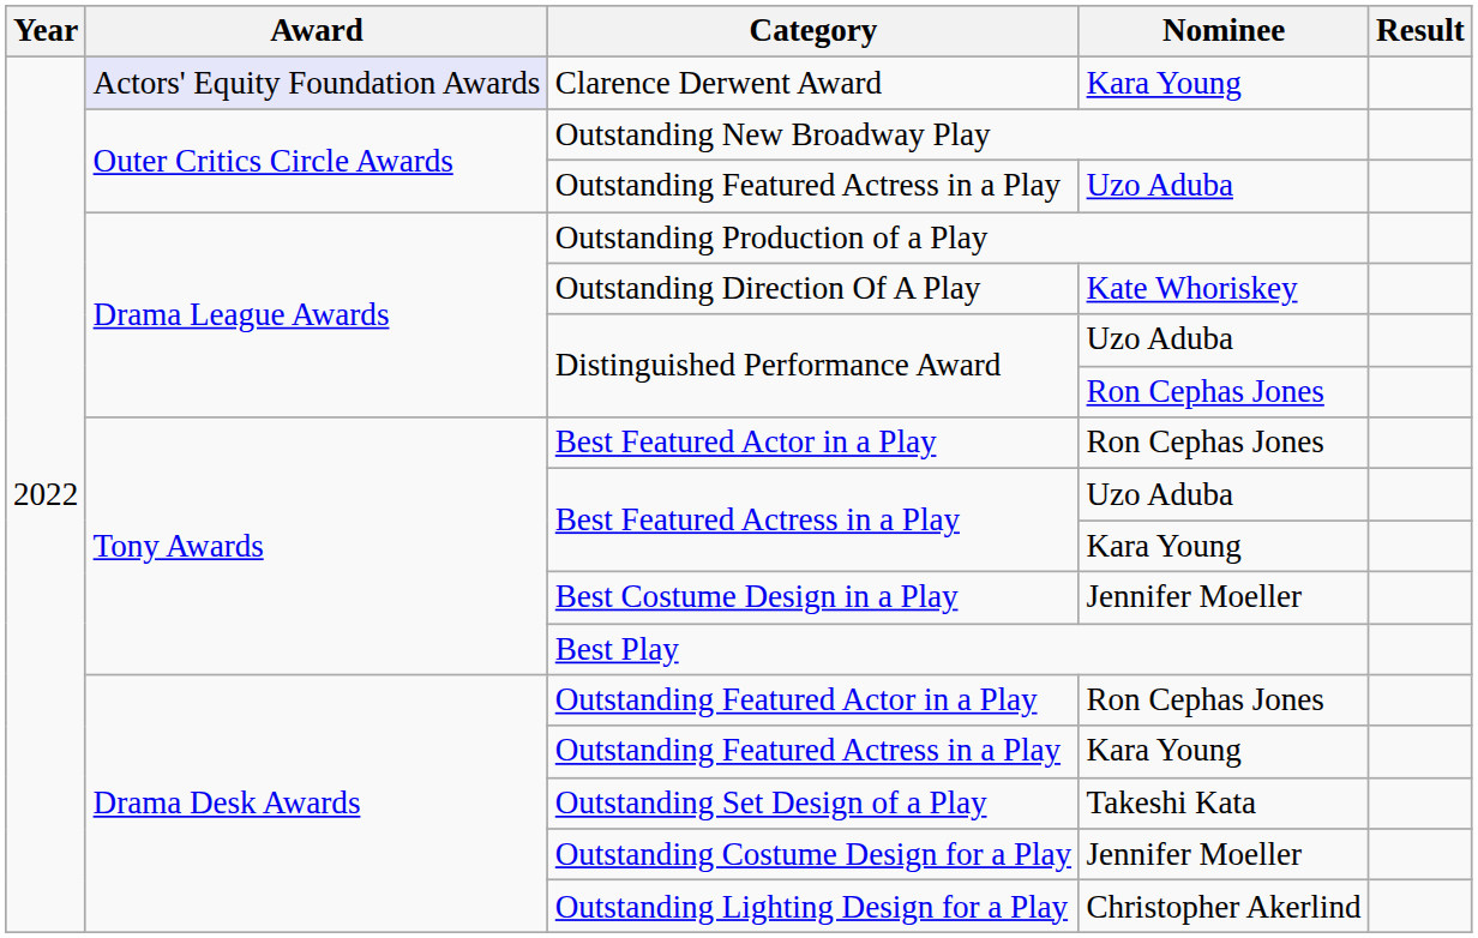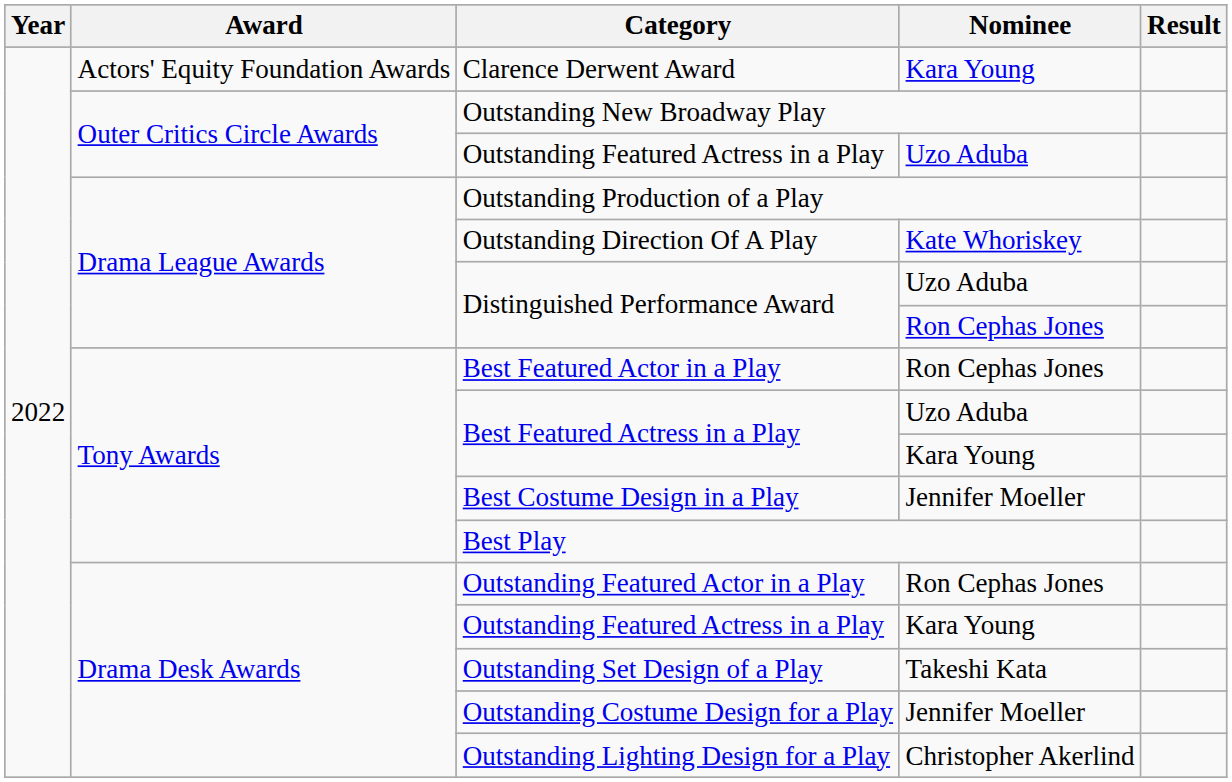Clarence Derwent Award | Award: lavender background -> no background
